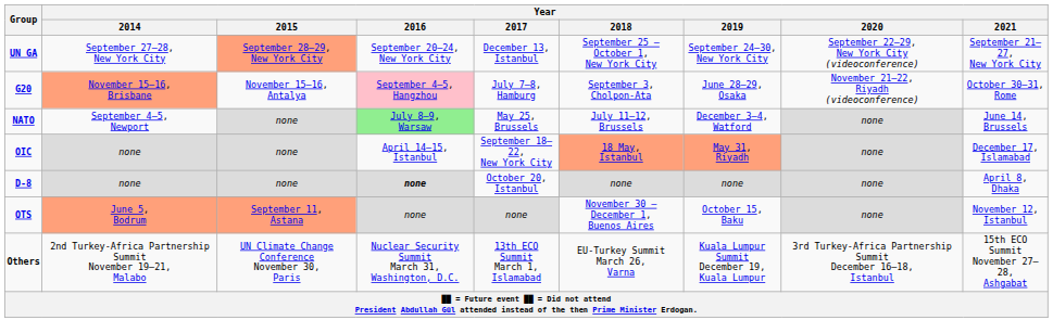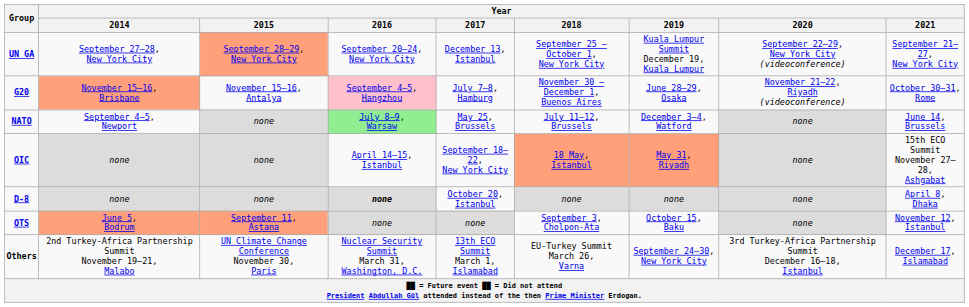UN GA | Year / 2019: September 24–30, New York City -> Kuala Lumpur Summit December 19, Kuala Lumpur
G20 | Year / 2018: September 3, Cholpon-Ata -> November 30 – December 1, Buenos Aires
OIC | Year / 2021: December 17, Islamabad -> 15th ECO Summit November 27–28, Ashgabat
OTS | Year / 2018: November 30 – December 1, Buenos Aires -> September 3, Cholpon-Ata
Others | Year / 2019: Kuala Lumpur Summit December 19, Kuala Lumpur -> September 24–30, New York City
Others | Year / 2021: 15th ECO Summit November 27–28, Ashgabat -> December 17, Islamabad
